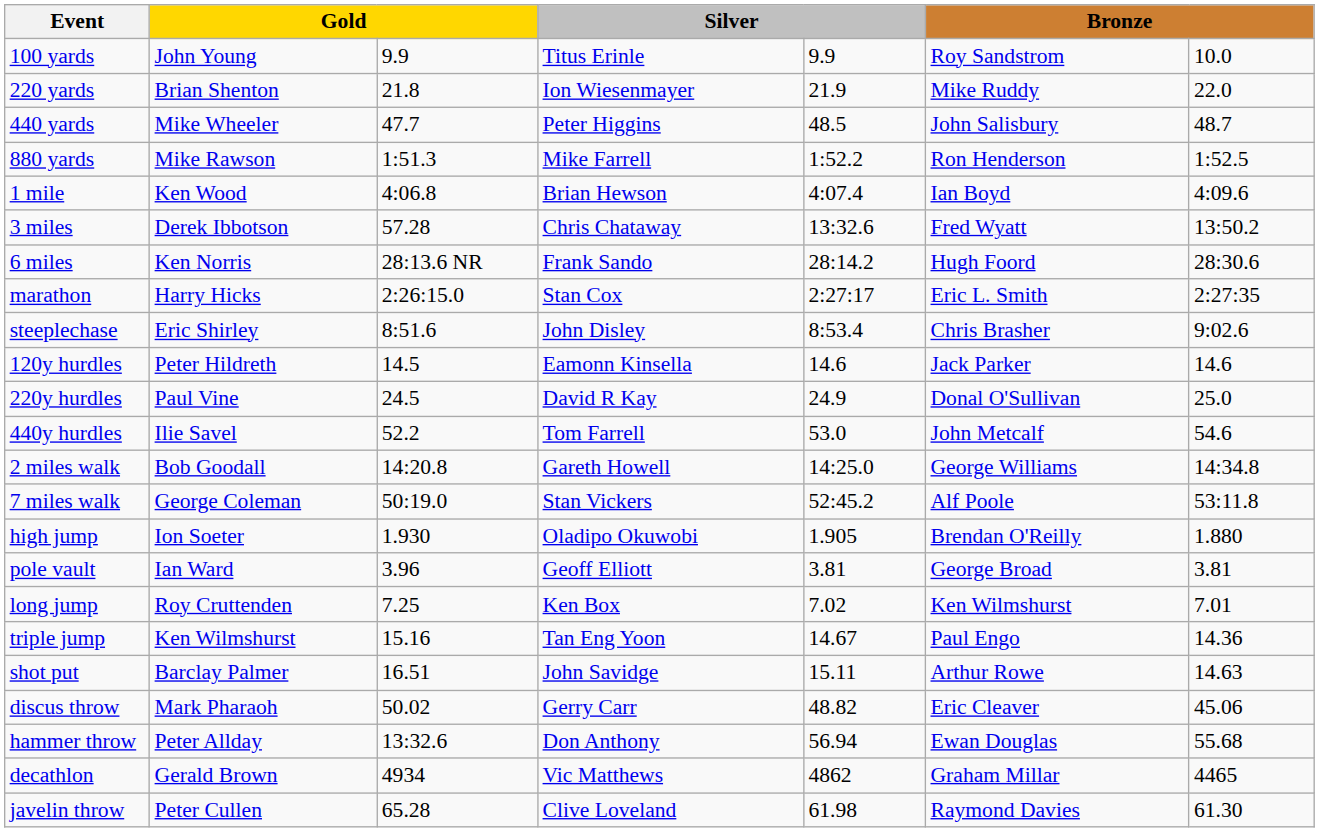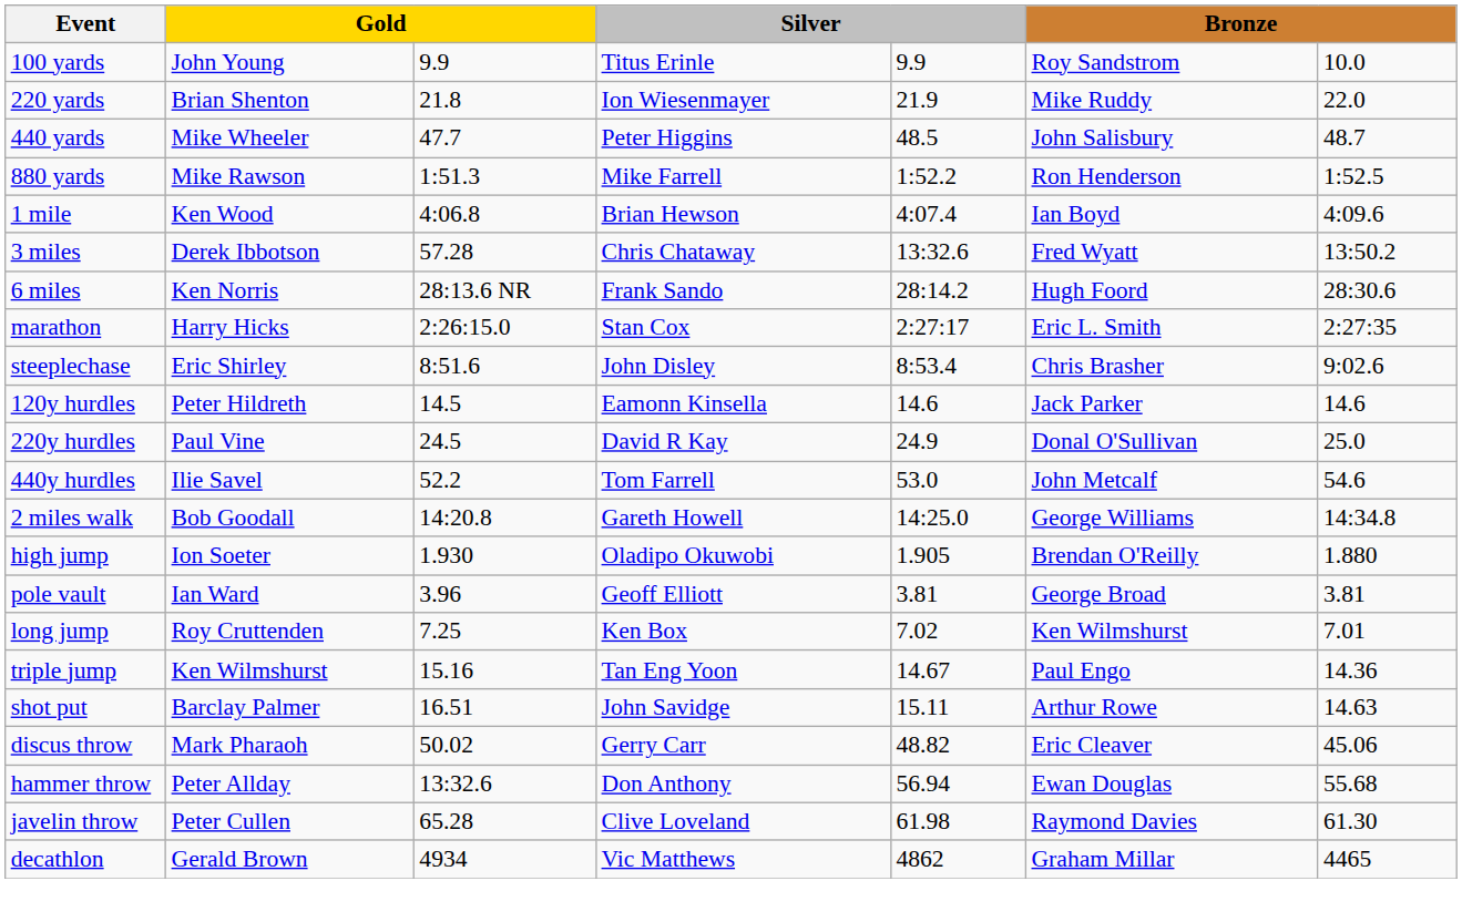- row: 7 miles walk | George Coleman | 50:19.0 | Stan Vickers | 52:45.2 | Alf Poole | 53:11.8
rows swapped: javelin throw <-> decathlon
